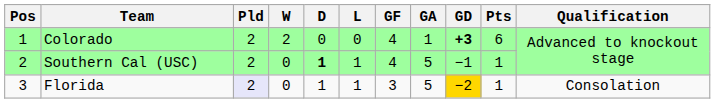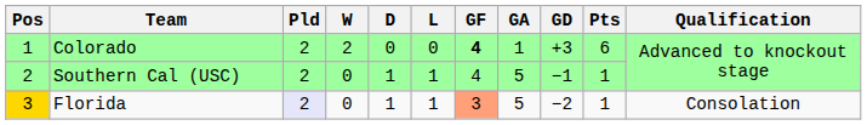Colorado | GF: normal -> bold
Colorado | GD: bold -> normal
Southern Cal (USC) | D: bold -> normal
Florida | Pos: no background -> gold background
Florida | GF: no background -> lightsalmon background
Florida | GD: gold background -> no background
